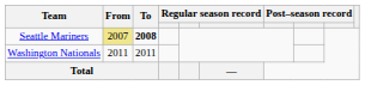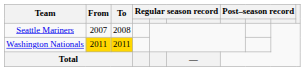Seattle Mariners | From: khaki background -> no background
Seattle Mariners | To: bold -> normal
Washington Nationals | From: no background -> gold background
Washington Nationals | To: no background -> gold background
